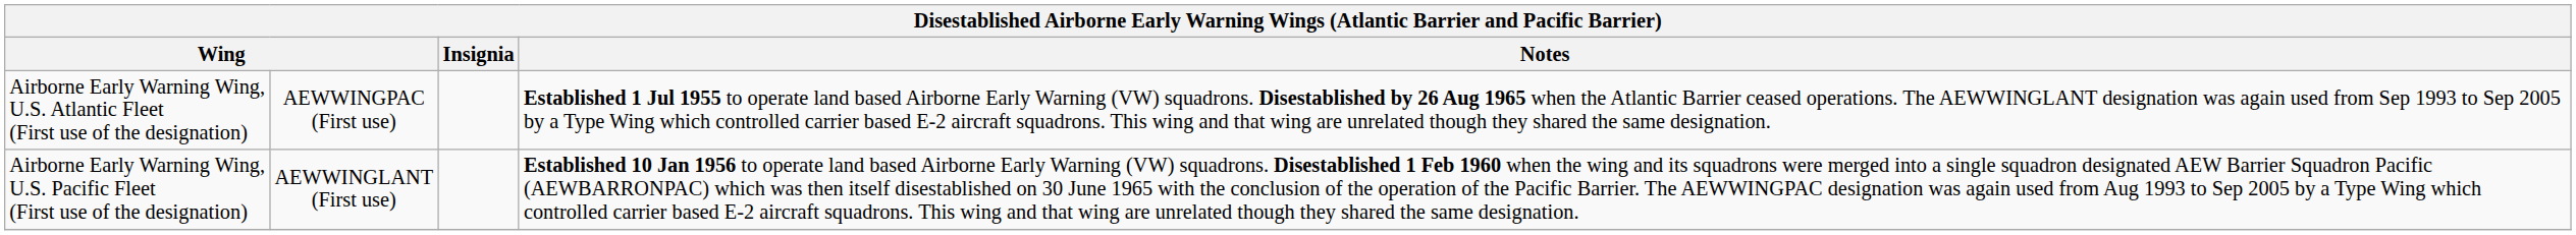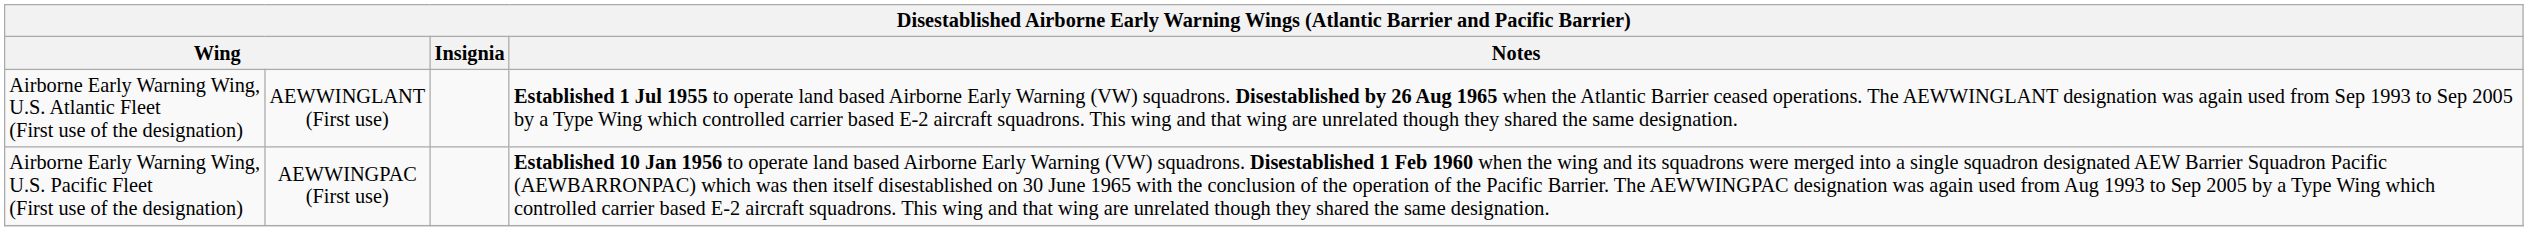row 3 | column 2: AEWWINGPAC (First use) -> AEWWINGLANT (First use)
row 4 | column 2: AEWWINGLANT (First use) -> AEWWINGPAC (First use)
